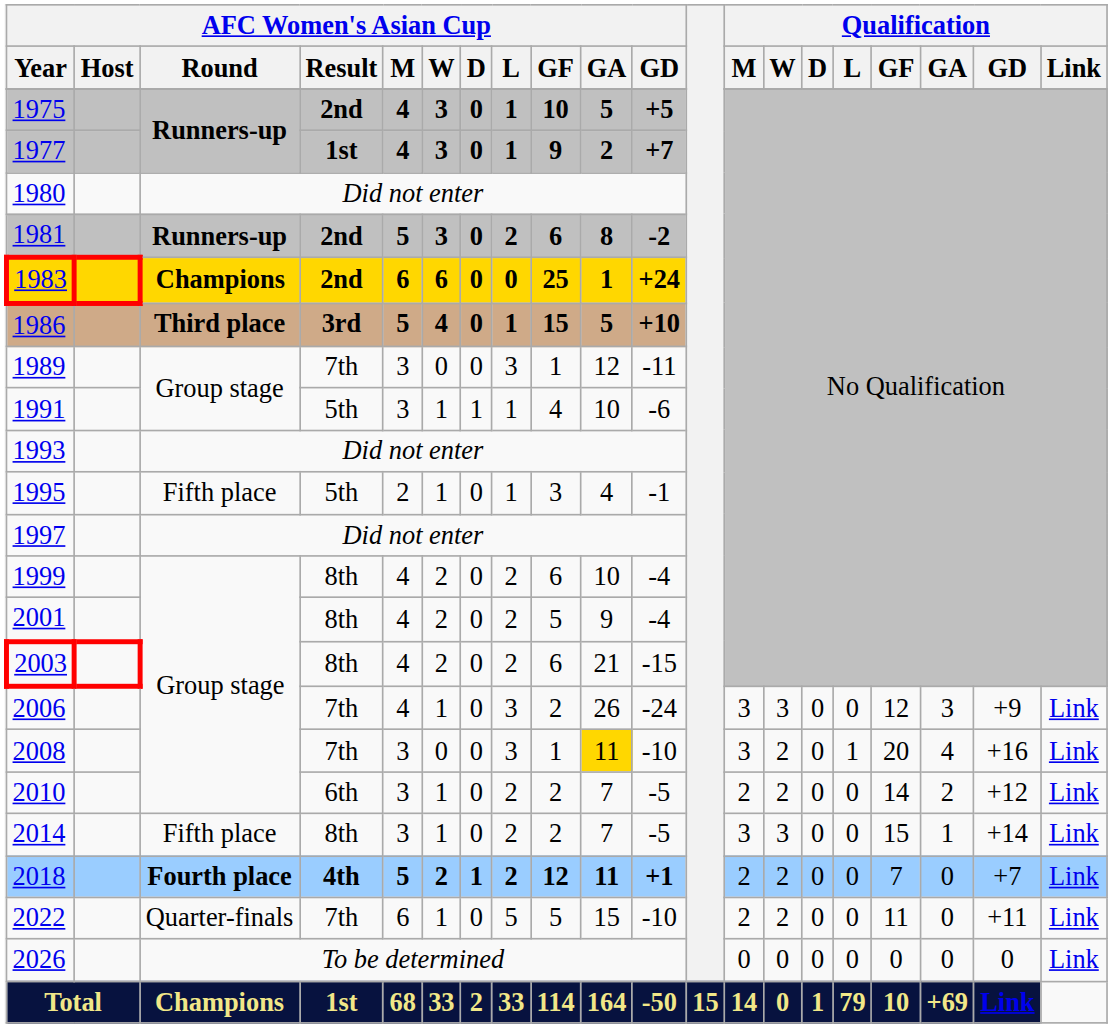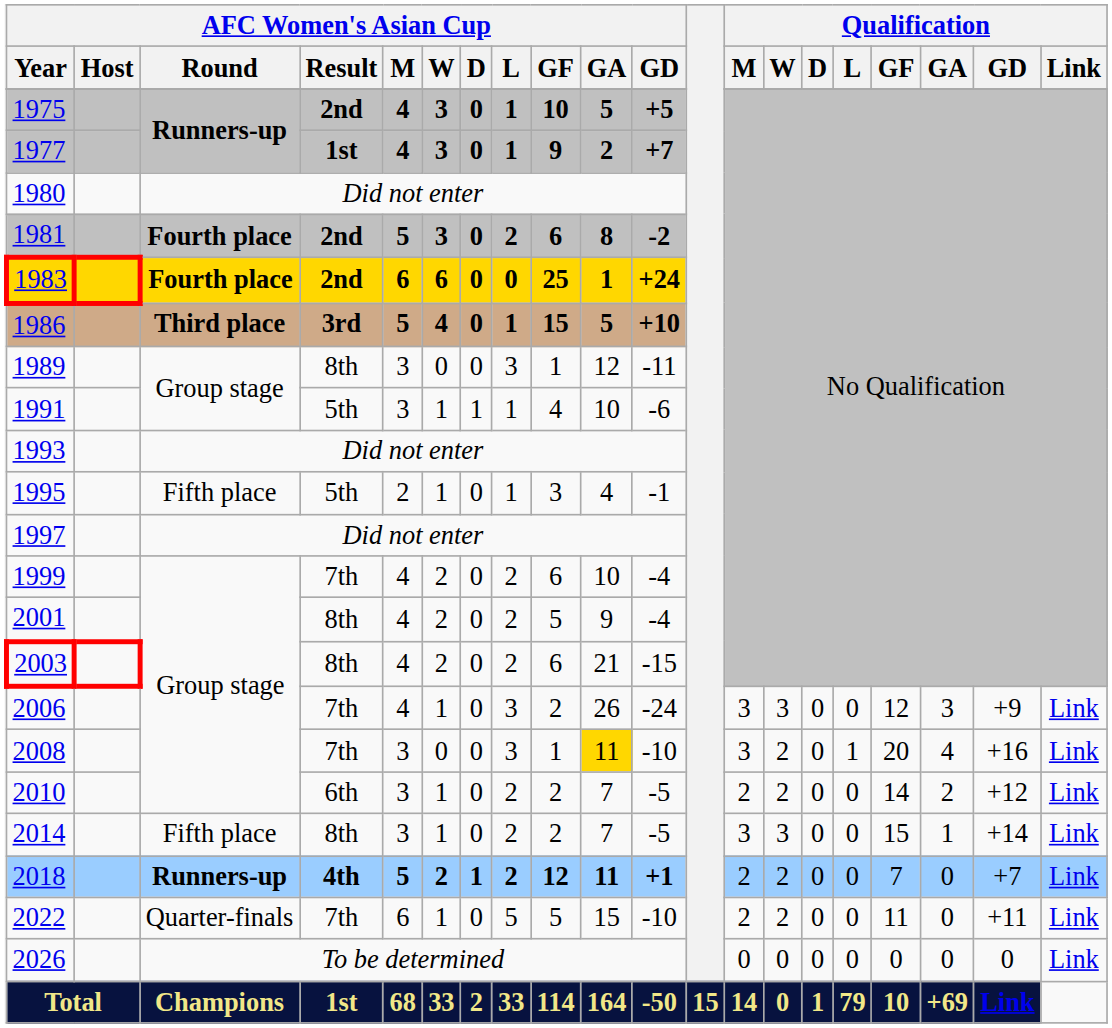1981 | AFC Women's Asian Cup / Round: Runners-up -> Fourth place
1983 | AFC Women's Asian Cup / Round: Champions -> Fourth place
1989 | AFC Women's Asian Cup / Result: 7th -> 8th
1999 | AFC Women's Asian Cup / Result: 8th -> 7th
2018 | AFC Women's Asian Cup / Round: Fourth place -> Runners-up
